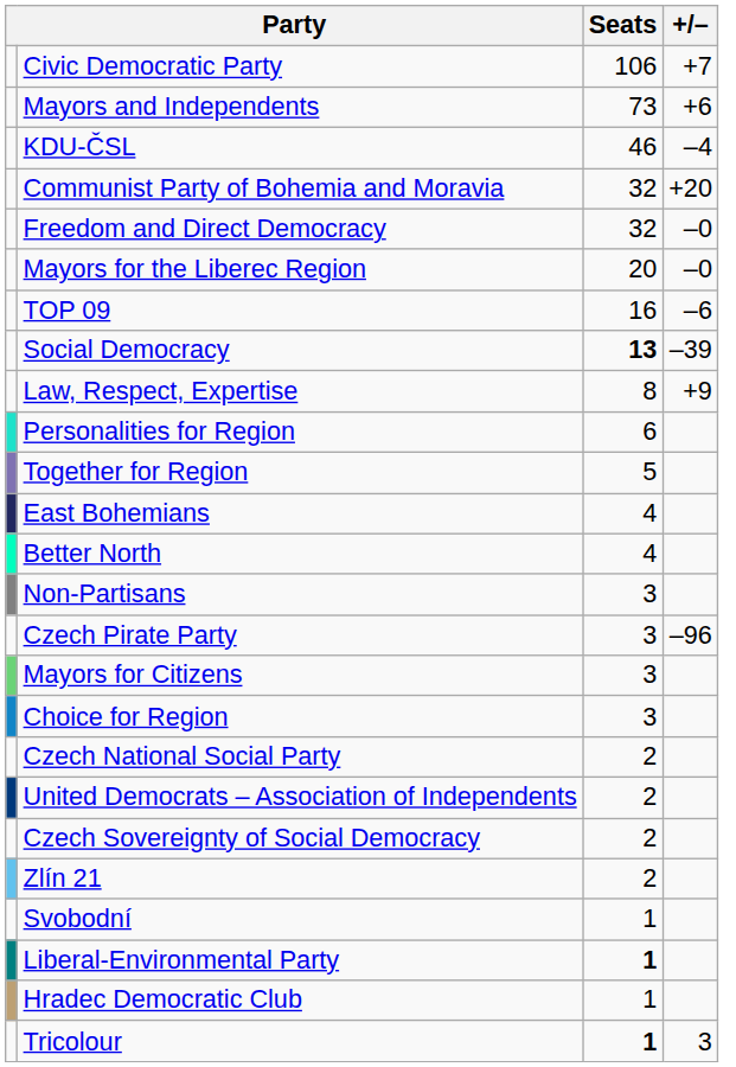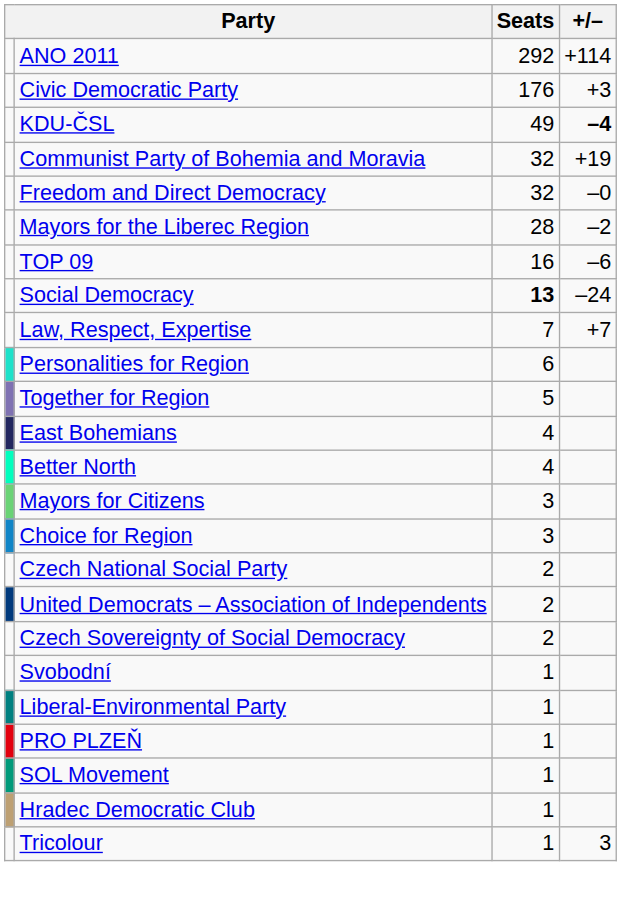+ row: ANO 2011 | 292 | +114
Civic Democratic Party | Seats: 106 -> 176
Civic Democratic Party | +/–: +7 -> +3
- row: Mayors and Independents | 73 | +6
KDU-ČSL | Seats: 46 -> 49
KDU-ČSL | +/–: normal -> bold
Communist Party of Bohemia and Moravia | +/–: +20 -> +19
Mayors for the Liberec Region | Seats: 20 -> 28
Mayors for the Liberec Region | +/–: –0 -> –2
Social Democracy | +/–: –39 -> –24
Law, Respect, Expertise | Seats: 8 -> 7
Law, Respect, Expertise | +/–: +9 -> +7
- row: Non-Partisans | 3
- row: Czech Pirate Party | 3 | –96
- row: Zlín 21 | 2
Liberal-Environmental Party | Seats: bold -> normal
+ row: PRO PLZEŇ | 1
+ row: SOL Movement | 1
Tricolour | Seats: bold -> normal
